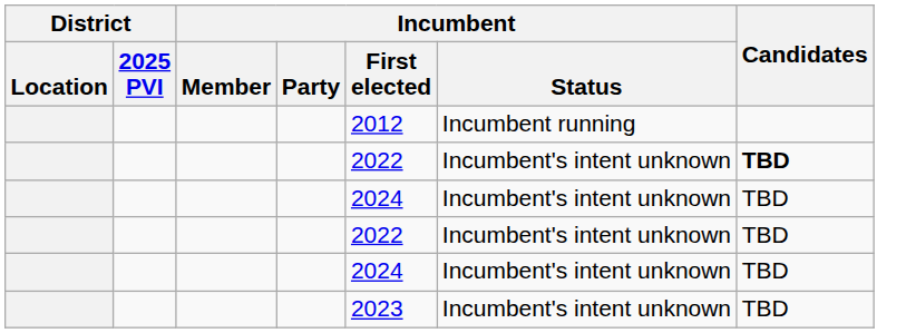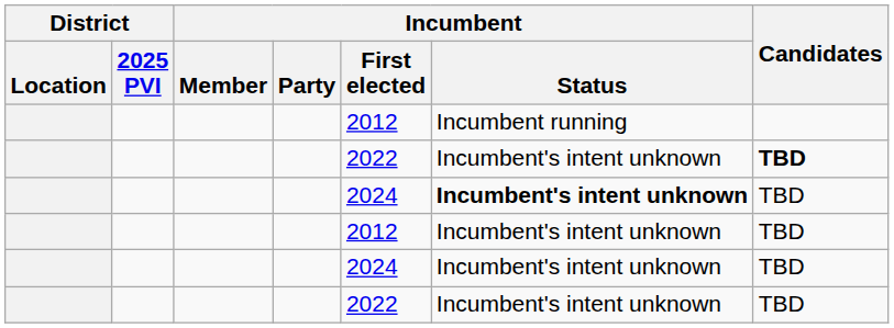row 5 | Incumbent / Status: normal -> bold
row 6 | Incumbent / First elected: 2022 -> 2012
row 8 | Incumbent / First elected: 2023 -> 2022
